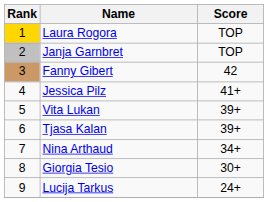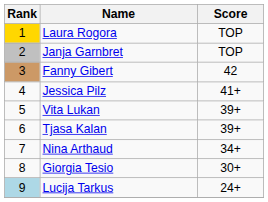Lucija Tarkus | Rank: no background -> lightblue background
